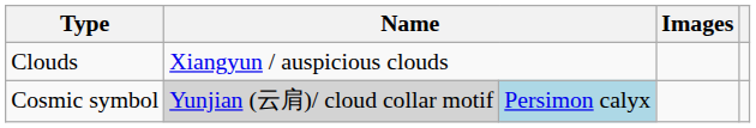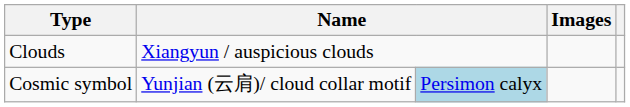Cosmic symbol | column 2: lightgrey background -> no background
